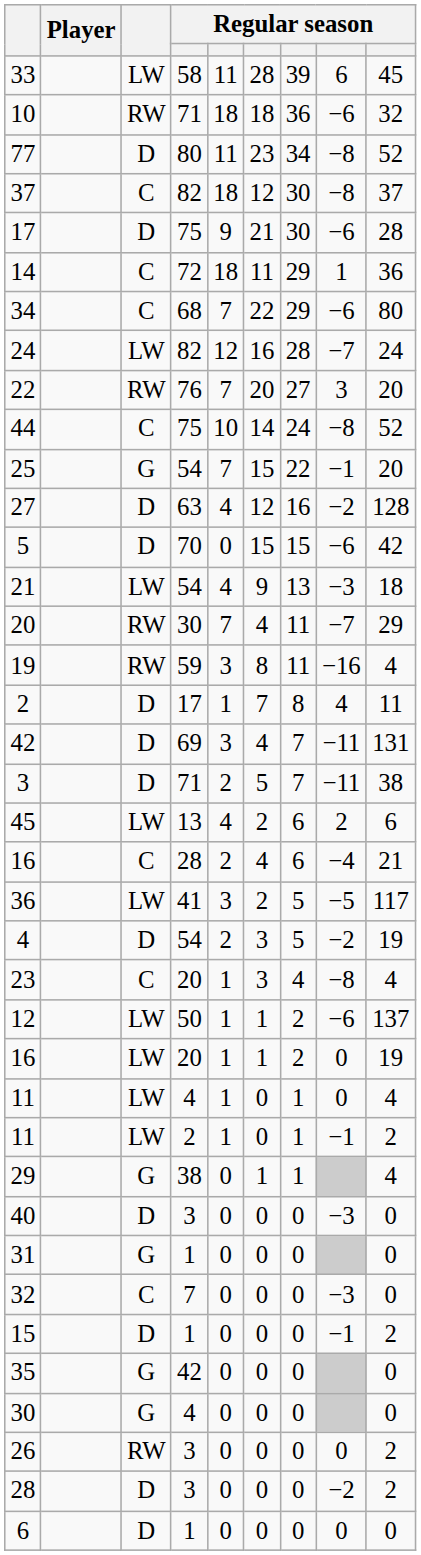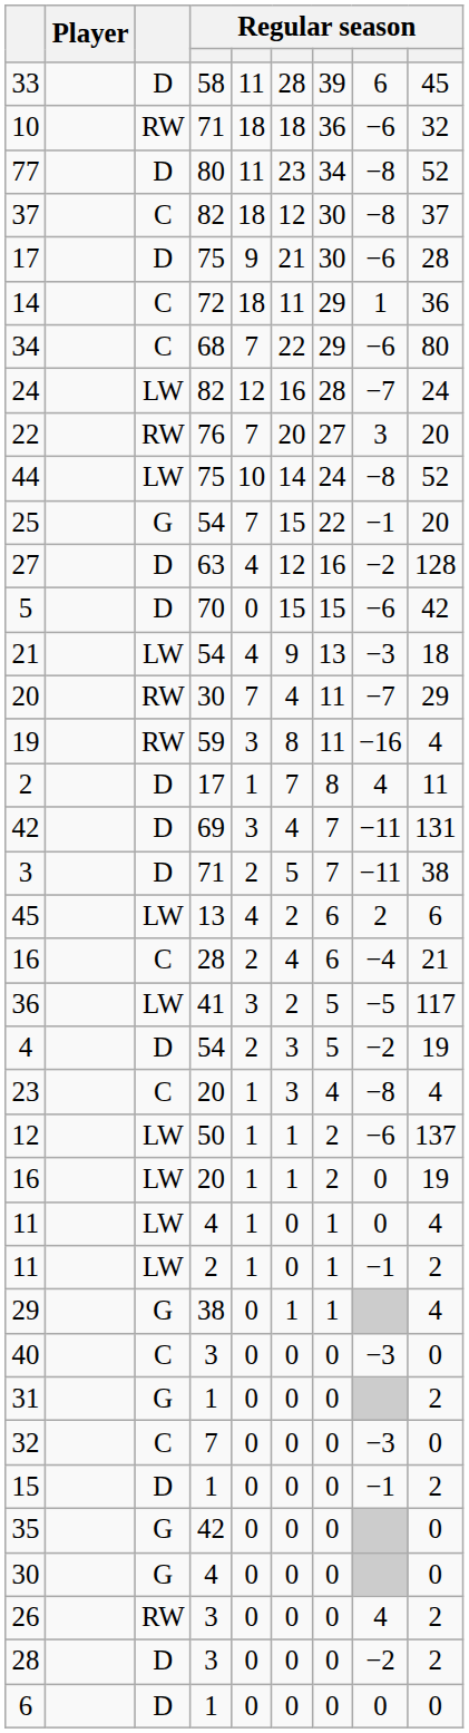33 | column 3: LW -> D
44 | column 3: C -> LW
40 | column 3: D -> C
31 | column 9: 0 -> 2
26 | column 8: 0 -> 4
